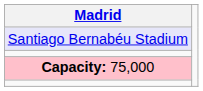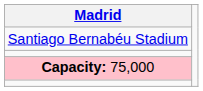row 2 | Madrid: lavender background -> no background
